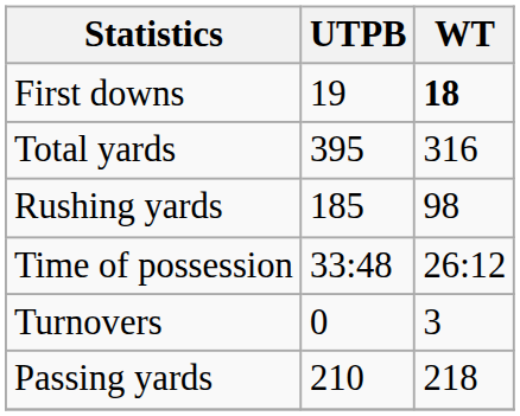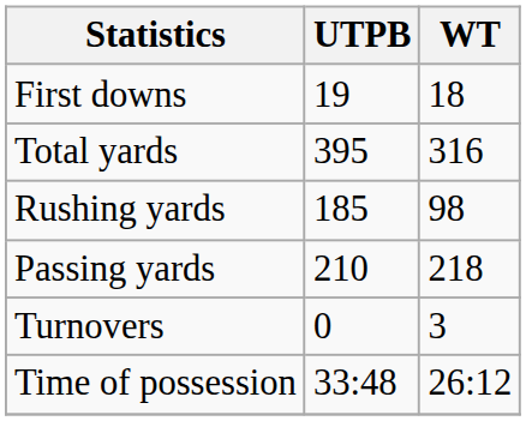First downs | WT: bold -> normal
rows swapped: Passing yards <-> Time of possession
